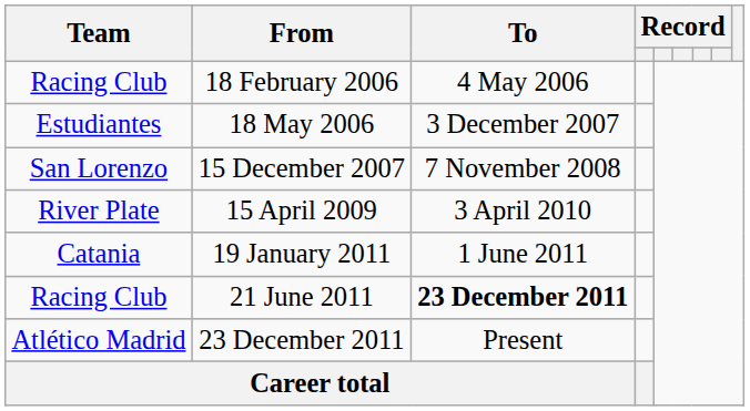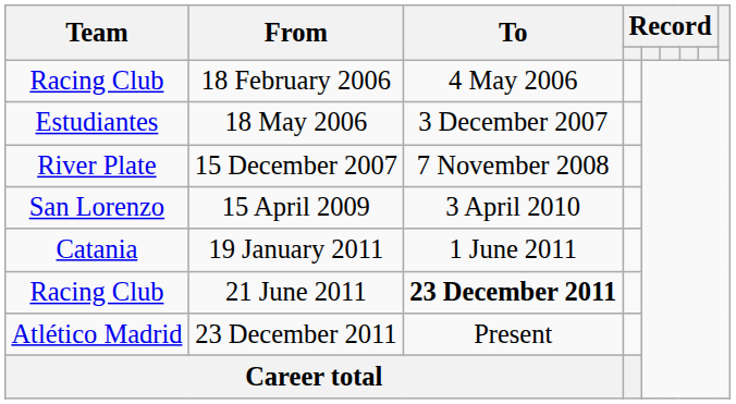15 December 2007 | Team: San Lorenzo -> River Plate
15 April 2009 | Team: River Plate -> San Lorenzo
